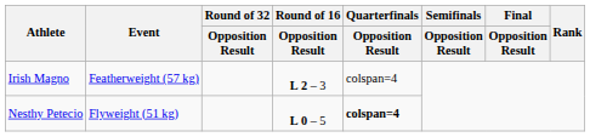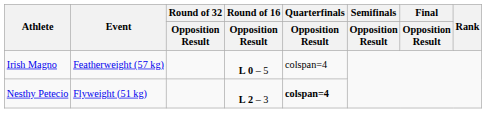Irish Magno | Round of 16 / Opposition Result: L 2 – 3 -> L 0 – 5
Nesthy Petecio | Round of 16 / Opposition Result: L 0 – 5 -> L 2 – 3
